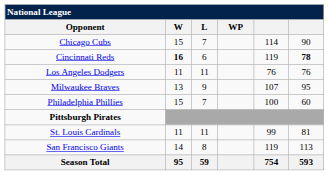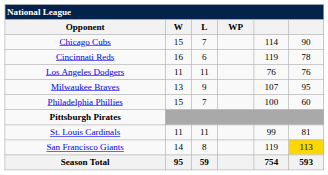Cincinnati Reds | W: bold -> normal
Cincinnati Reds | column 6: bold -> normal
San Francisco Giants | column 6: no background -> gold background
